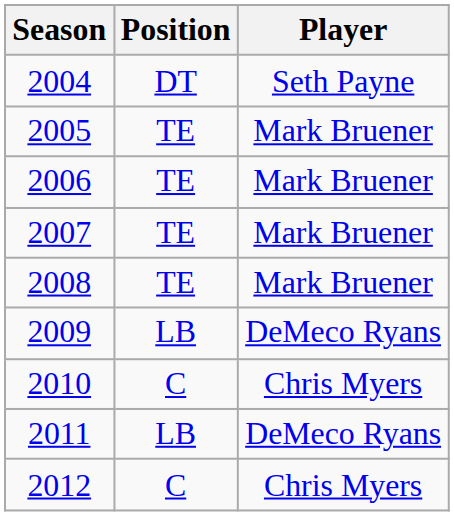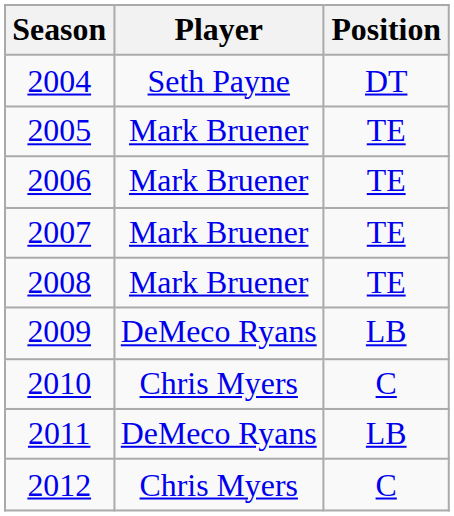columns swapped: Player <-> Position
